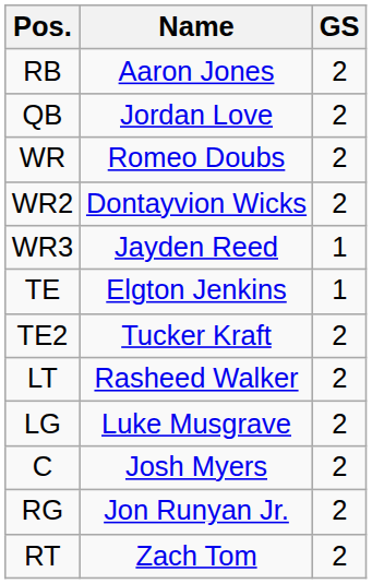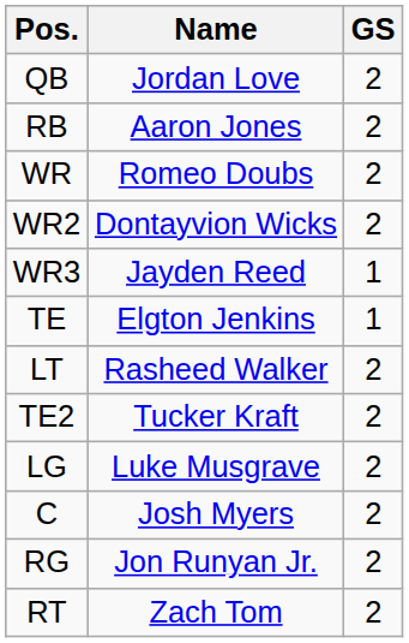rows swapped: QB <-> RB
rows swapped: TE2 <-> LT
